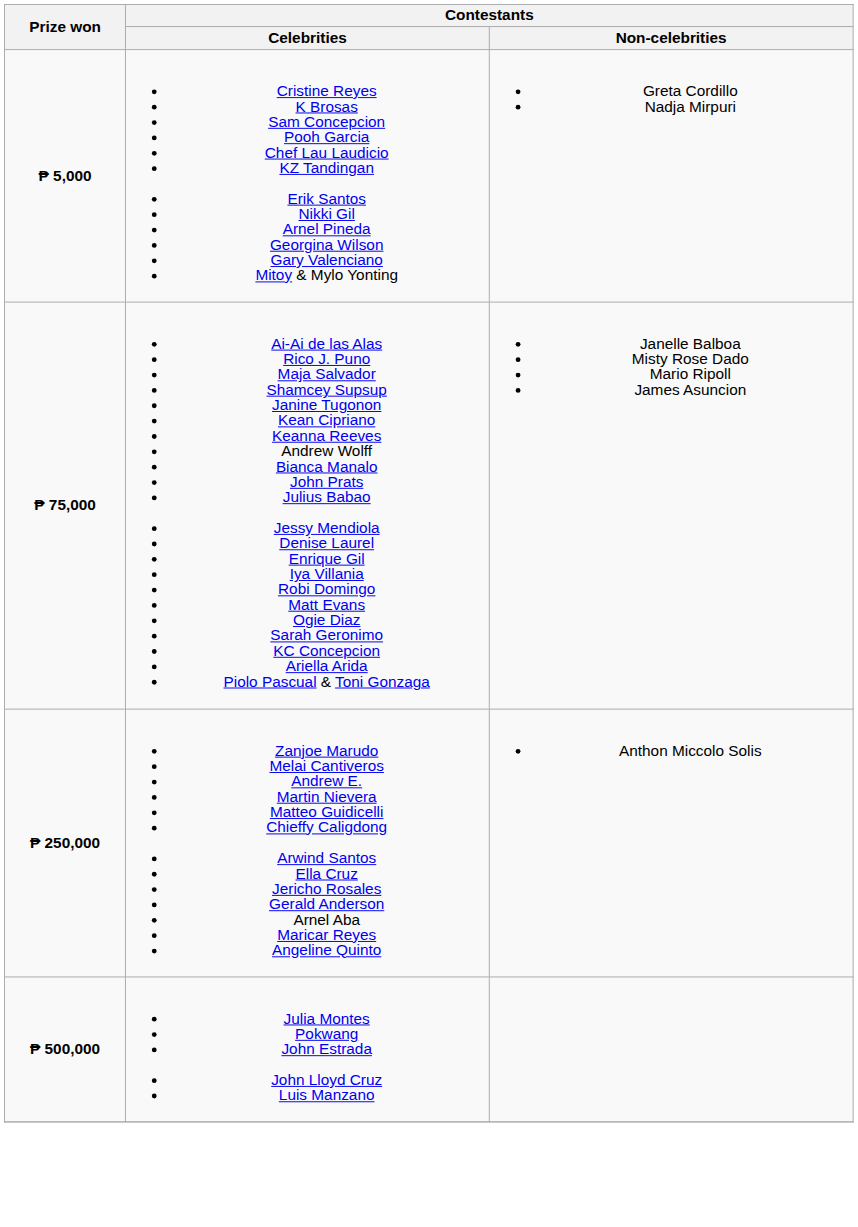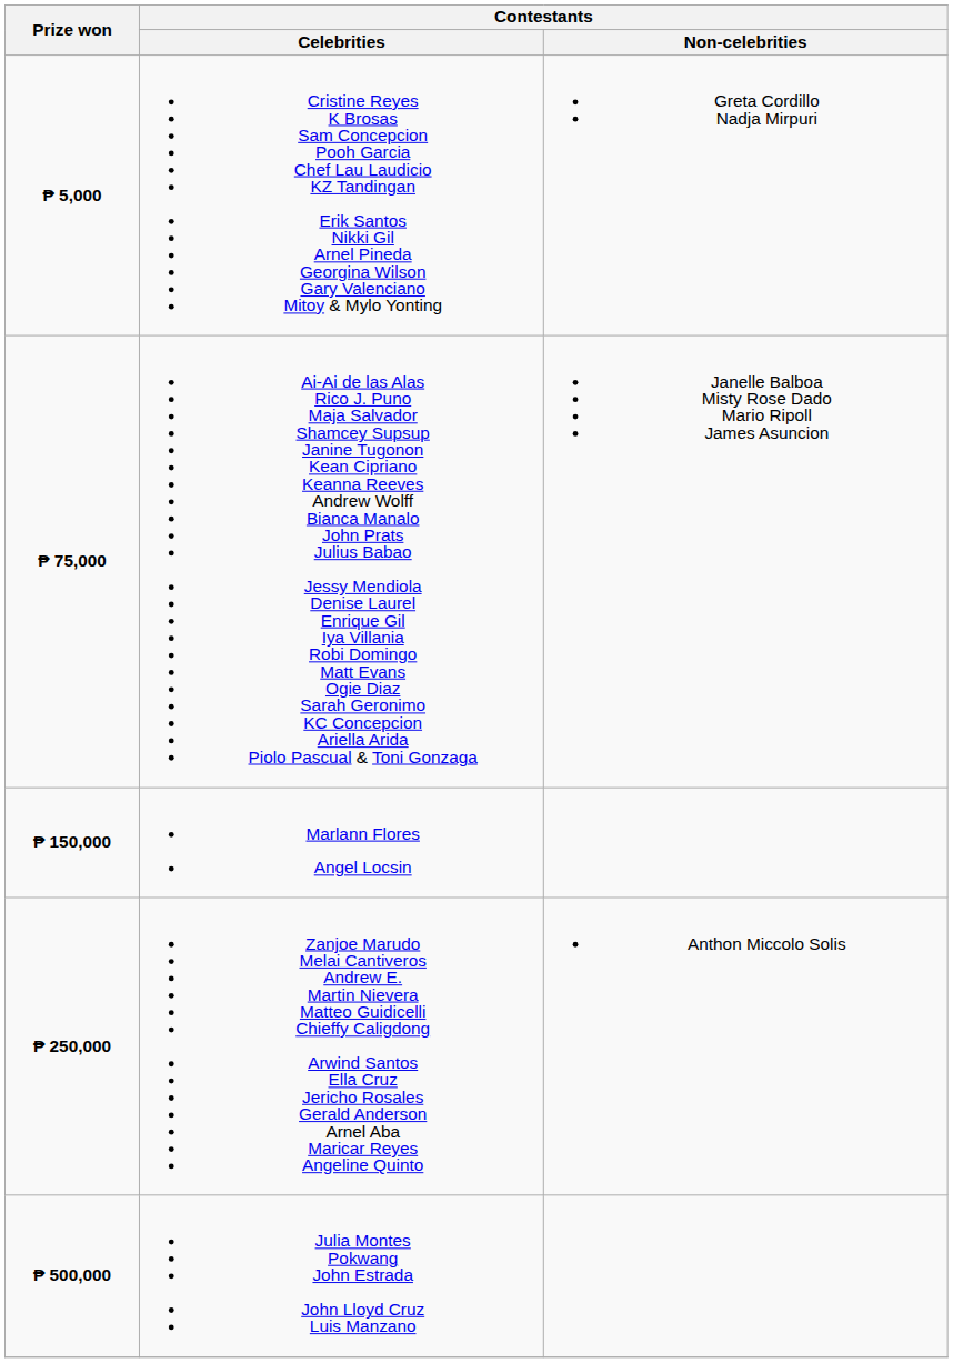+ row: ₱ 150,000 | Marlann Flores Angel Locsin
